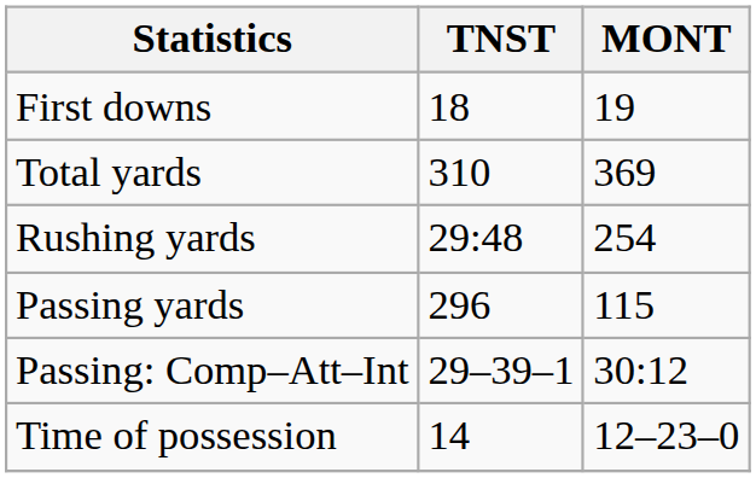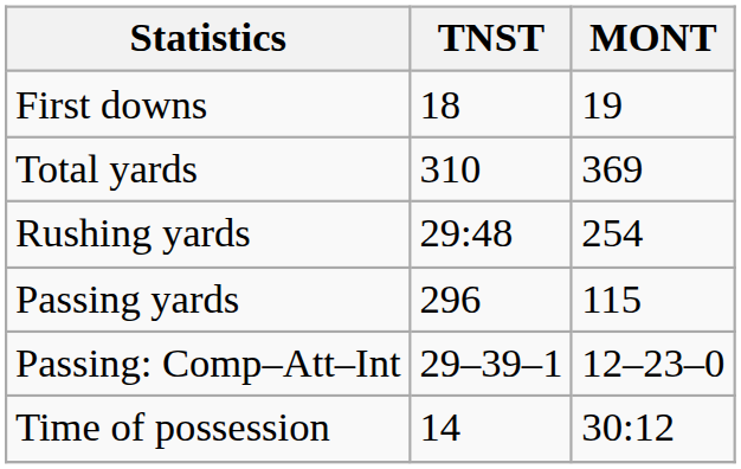Passing: Comp–Att–Int | MONT: 30:12 -> 12–23–0
Time of possession | MONT: 12–23–0 -> 30:12
